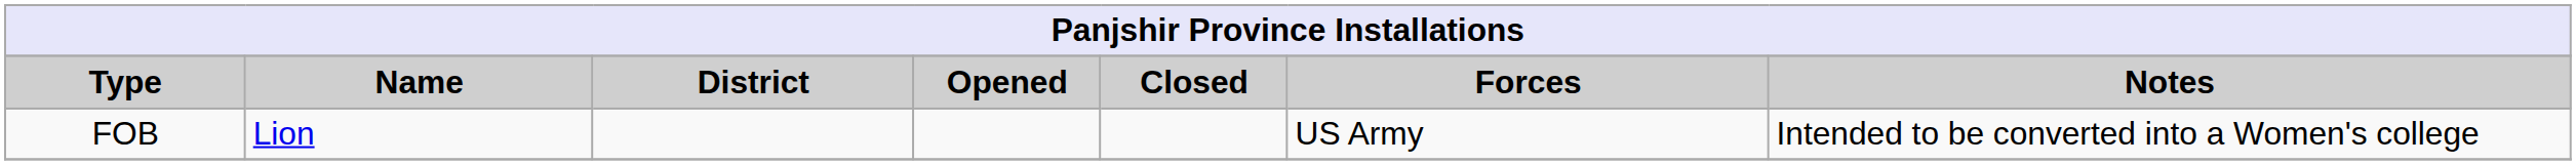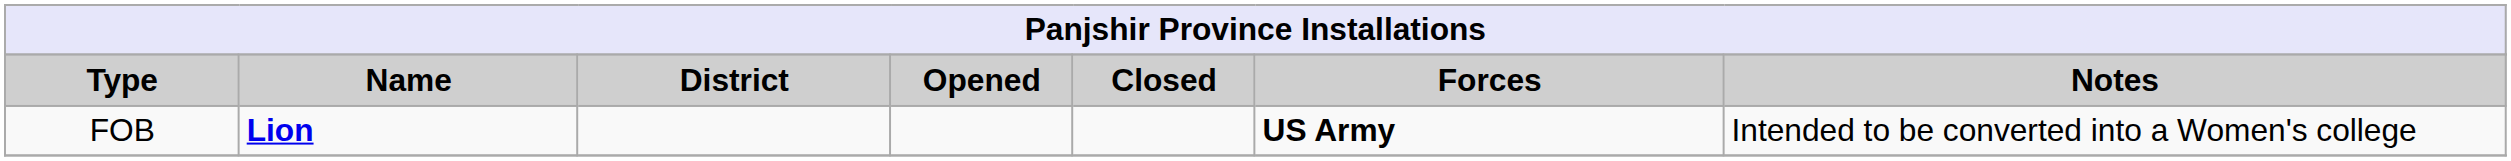FOB | Name: normal -> bold
FOB | Forces: normal -> bold
